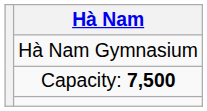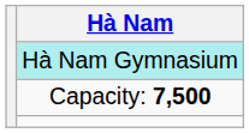Hà Nam Gymnasium | Hà Nam: no background -> paleturquoise background
